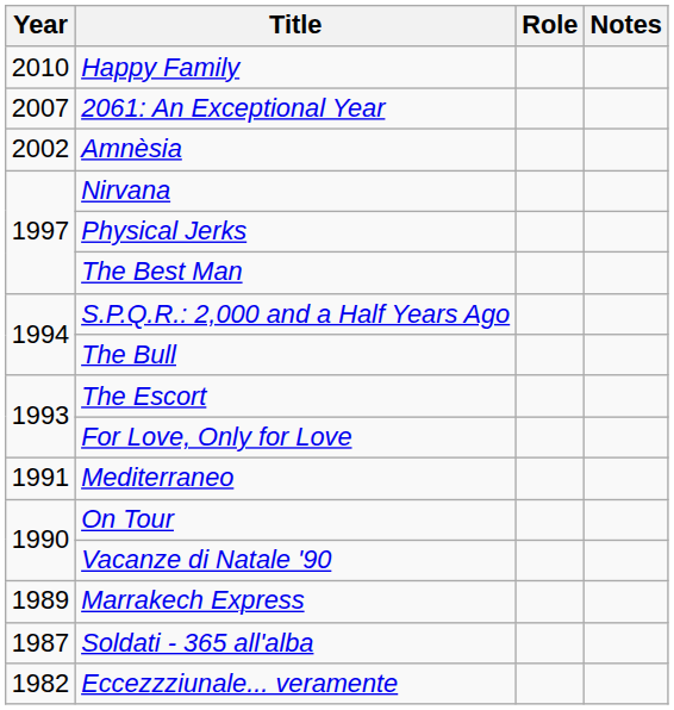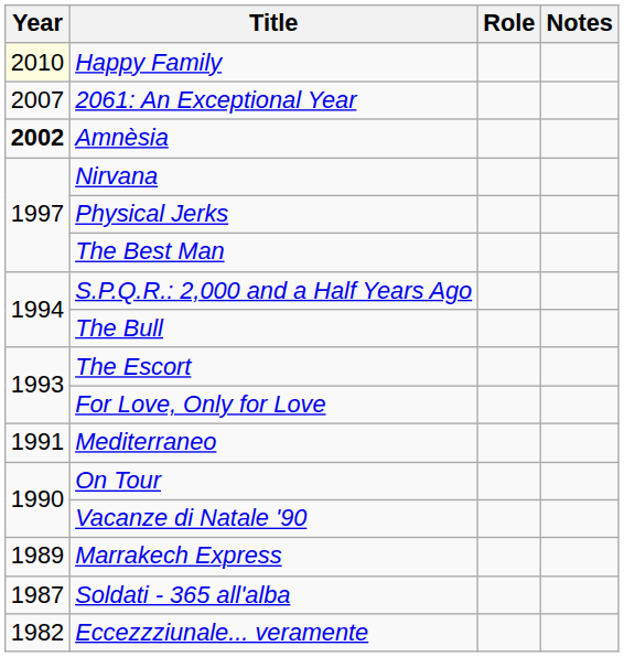Happy Family | Year: no background -> lightyellow background
Amnèsia | Year: normal -> bold
